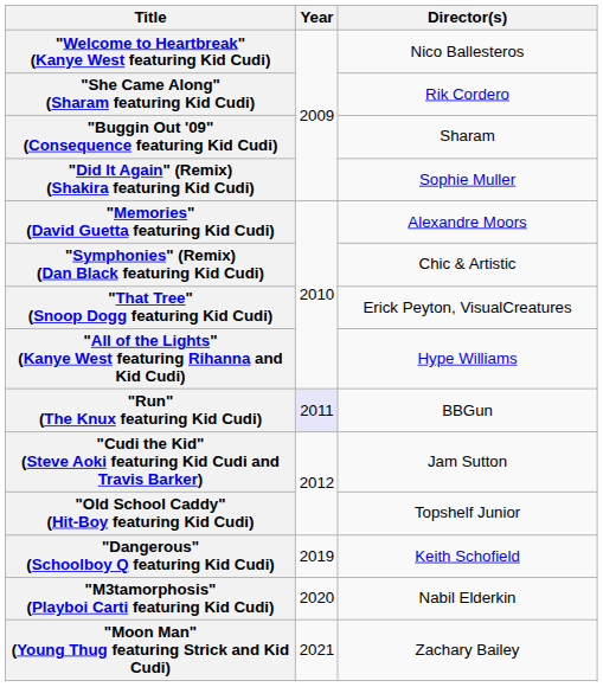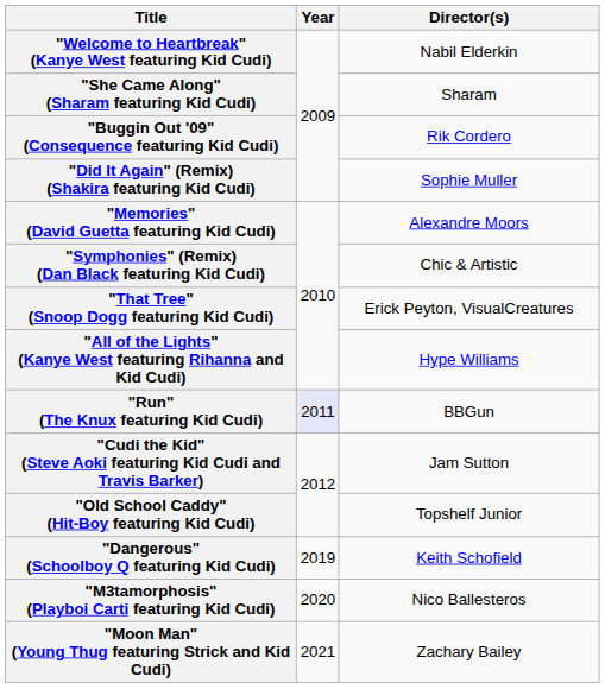"Welcome to Heartbreak" (Kanye West featuring Kid Cudi) | Director(s): Nico Ballesteros -> Nabil Elderkin
"She Came Along" (Sharam featuring Kid Cudi) | Director(s): Rik Cordero -> Sharam
"Buggin Out '09" (Consequence featuring Kid Cudi) | Director(s): Sharam -> Rik Cordero
"M3tamorphosis" (Playboi Carti featuring Kid Cudi) | Director(s): Nabil Elderkin -> Nico Ballesteros
